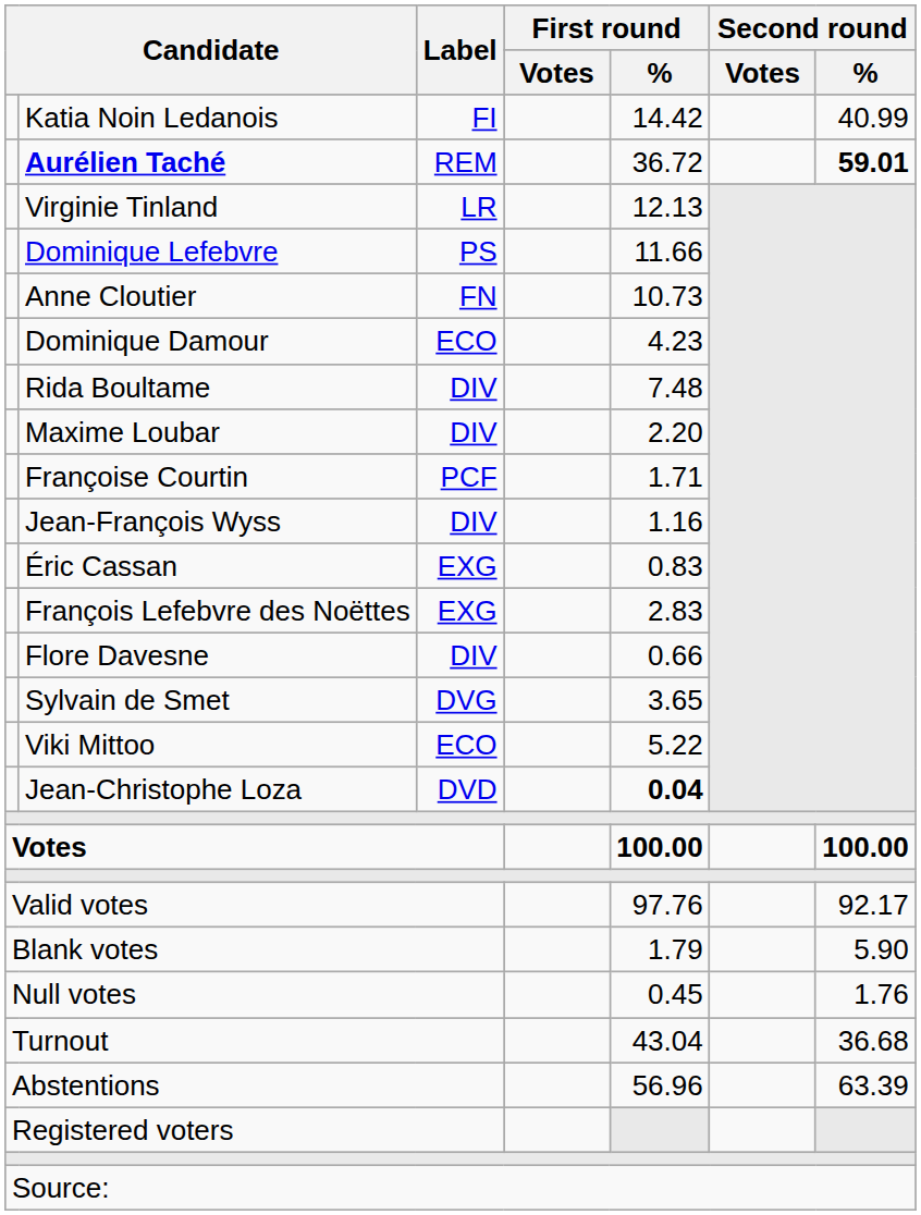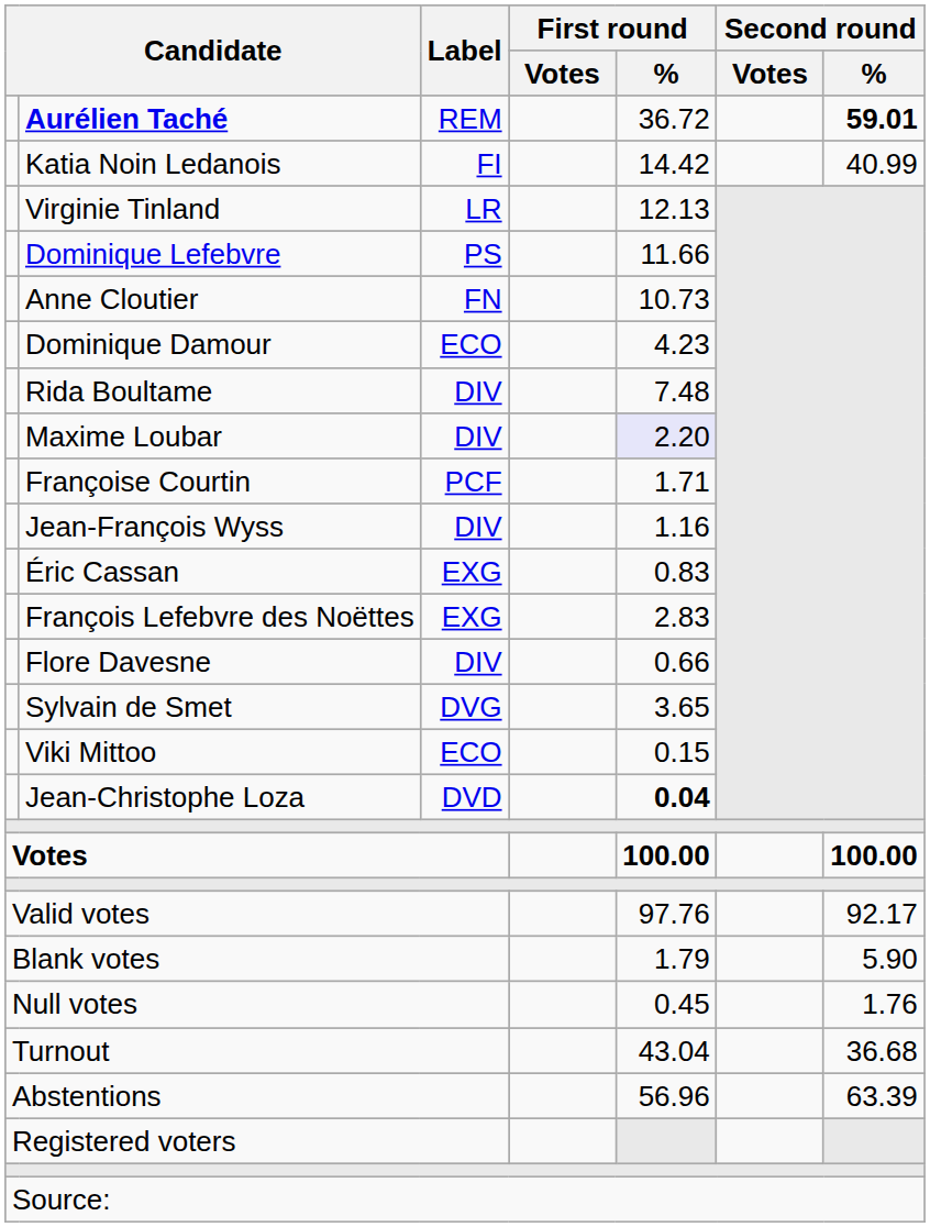rows swapped: Aurélien Taché <-> Katia Noin Ledanois
Maxime Loubar | First round / %: no background -> lavender background
Viki Mittoo | First round / %: 5.22 -> 0.15
